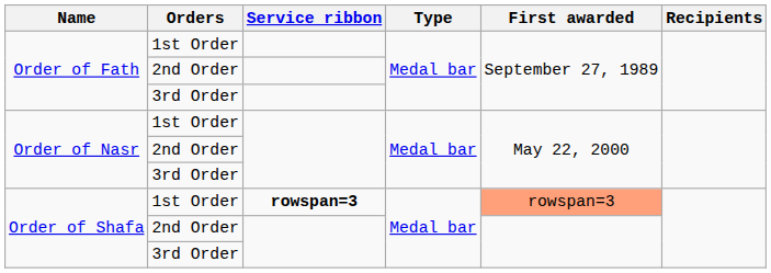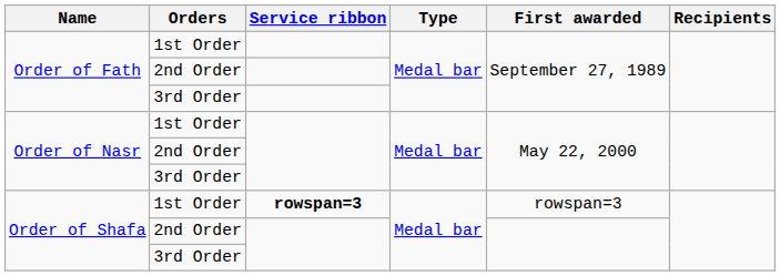Order of Shafa / 1st Order | First awarded: lightsalmon background -> no background
